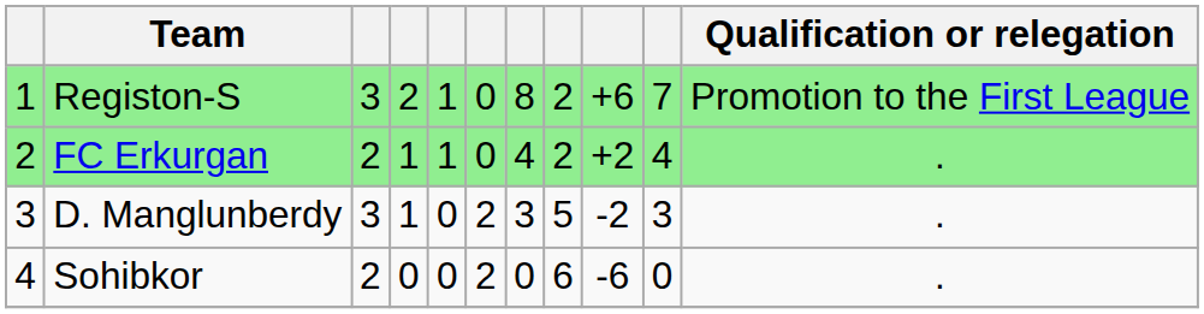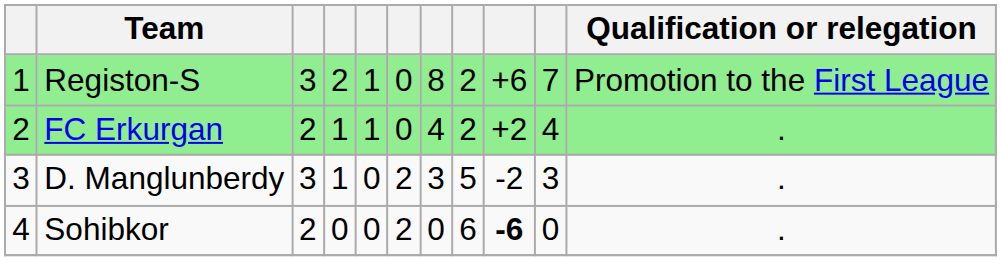Sohibkor | column 9: normal -> bold
